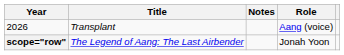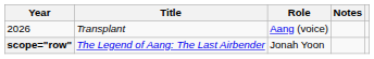columns swapped: Role <-> Notes
